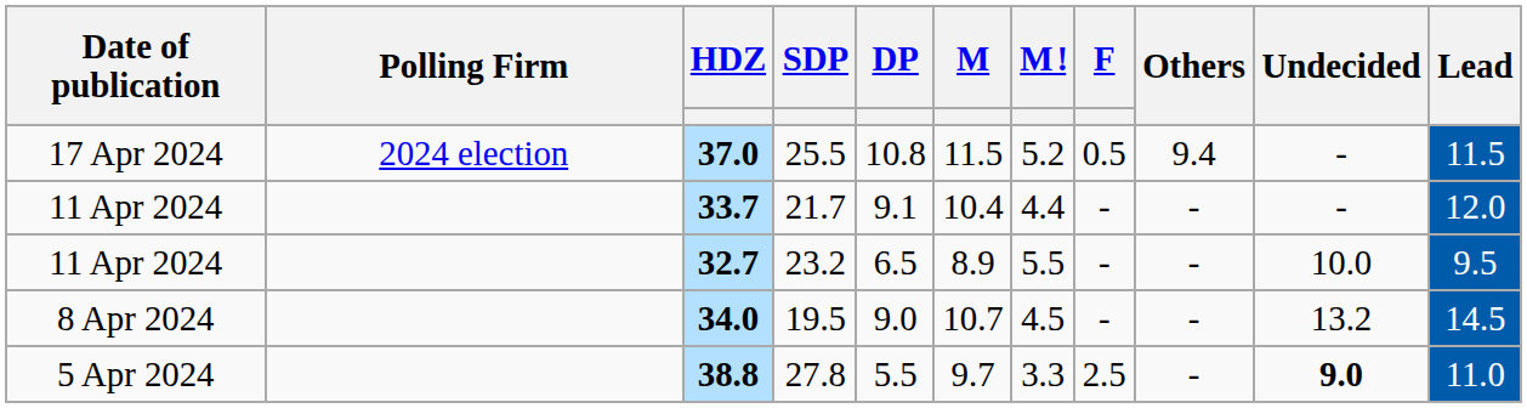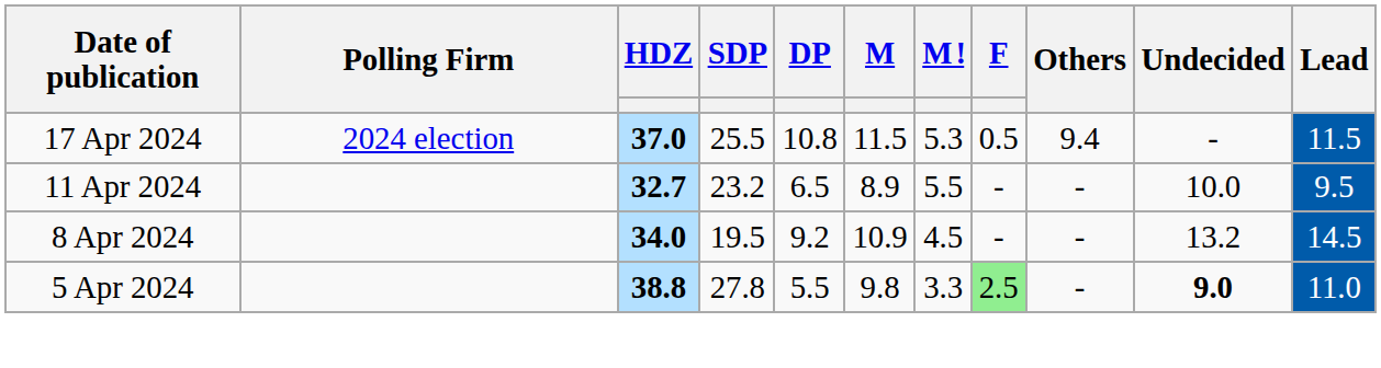37.0 | M !: 5.2 -> 5.3
- row: 11 Apr 2024 | 33.7 | 21.7 | 9.1 | 10.4 | 4.4 | - | - | - | 12.0
34.0 | DP: 9.0 -> 9.2
34.0 | M: 10.7 -> 10.9
38.8 | M: 9.7 -> 9.8
38.8 | F: no background -> lightgreen background
